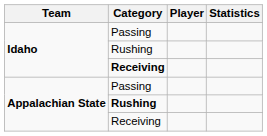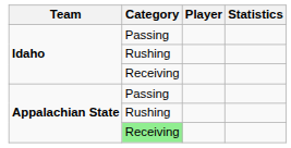Idaho / Receiving | Category: bold -> normal
Appalachian State / Rushing | Category: bold -> normal
Appalachian State / Receiving | Category: no background -> lightgreen background
